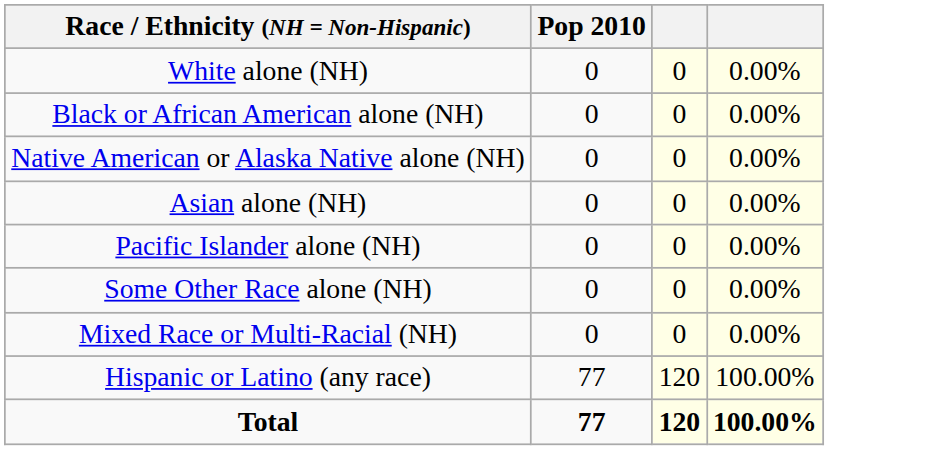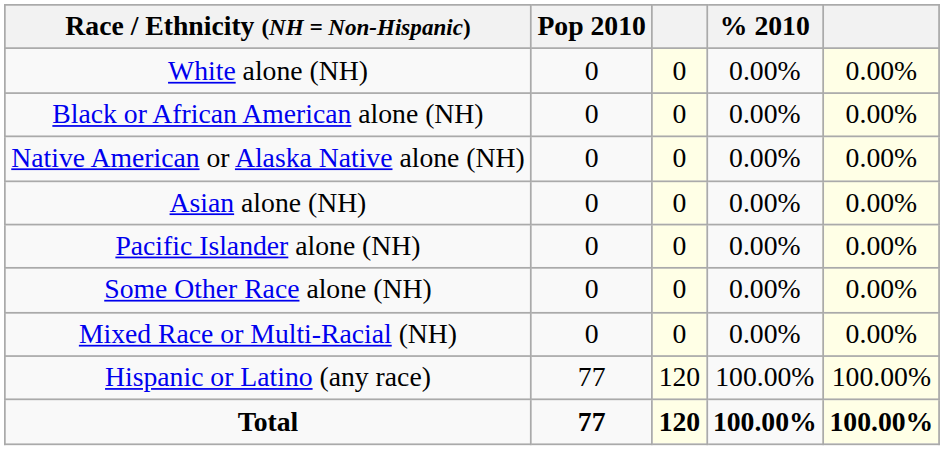+ column: % 2010 | 0.00% | 0.00% | 0.00% | 0.00% | 0.00% | 0.00% | 0.00% | 100.00% | 100.00%
